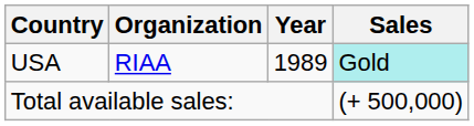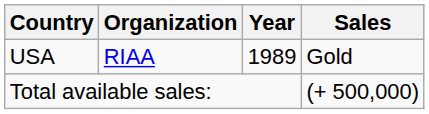USA | Sales: paleturquoise background -> no background
